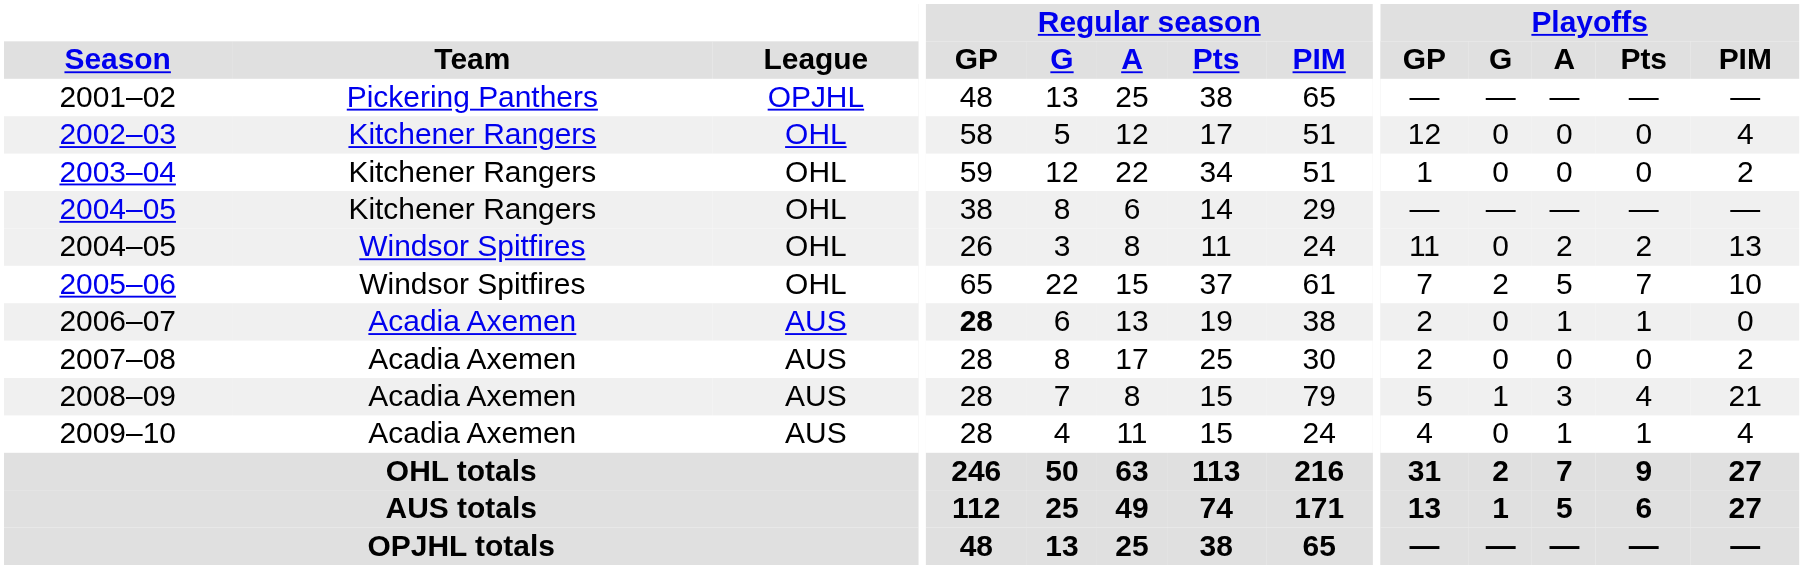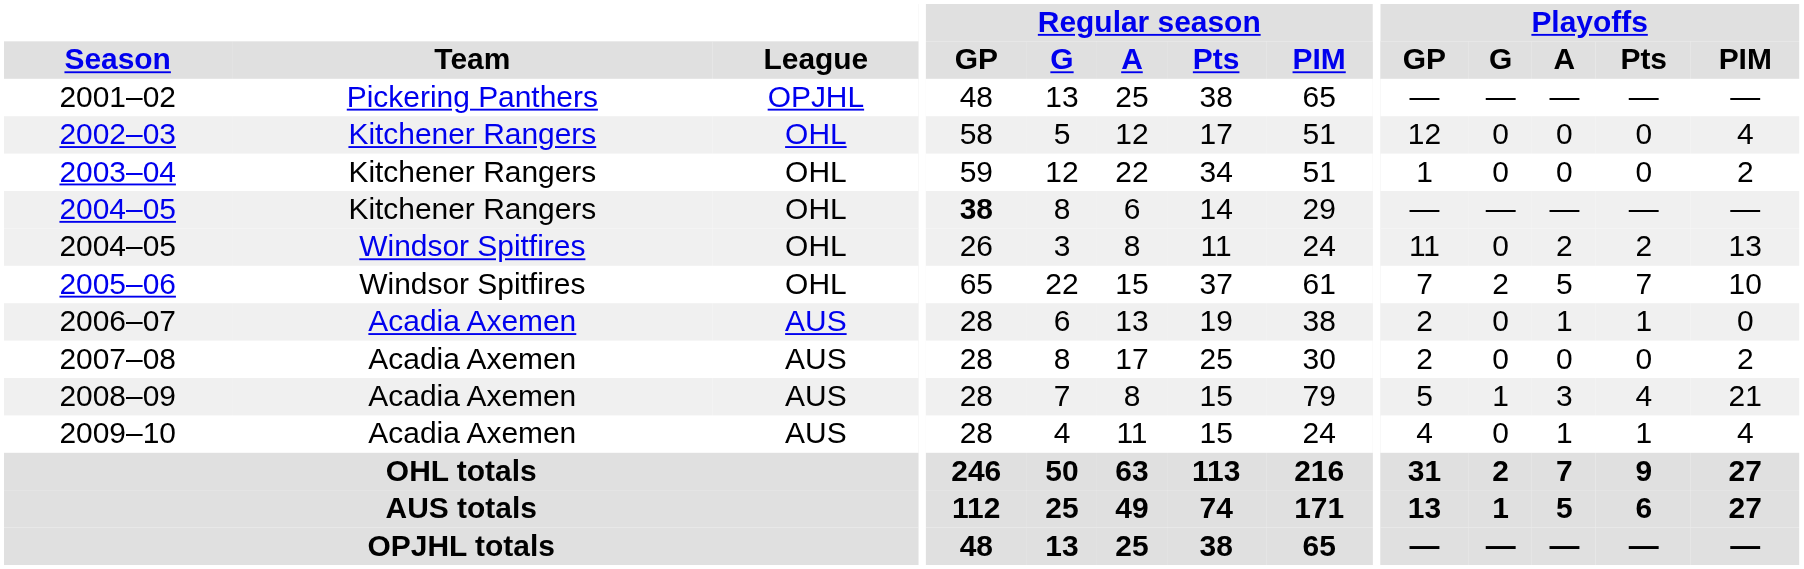2004–05 / Kitchener Rangers | Regular season / GP: normal -> bold
2006–07 | Regular season / GP: bold -> normal
